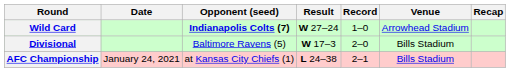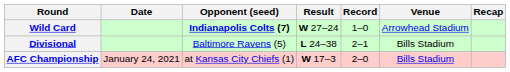Divisional | Result: W 17–3 -> L 24–38
Divisional | Record: 2–0 -> 2–1
AFC Championship | Result: L 24–38 -> W 17–3
AFC Championship | Record: 2–1 -> 2–0
